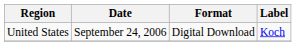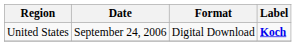United States | Label: normal -> bold
